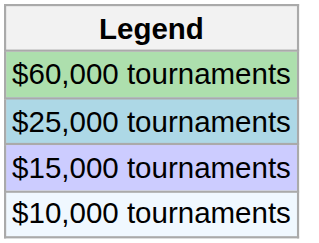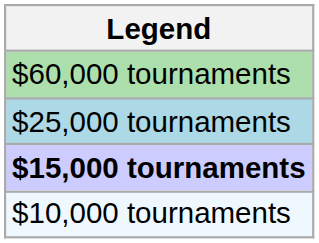row 4 | column 1: normal -> bold
